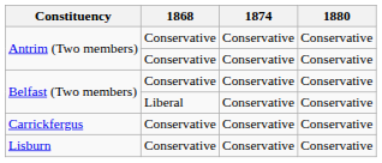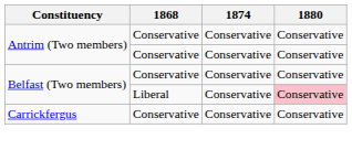Belfast (Two members) / Liberal | 1880: no background -> pink background
- row: Lisburn | Conservative | Conservative | Conservative
